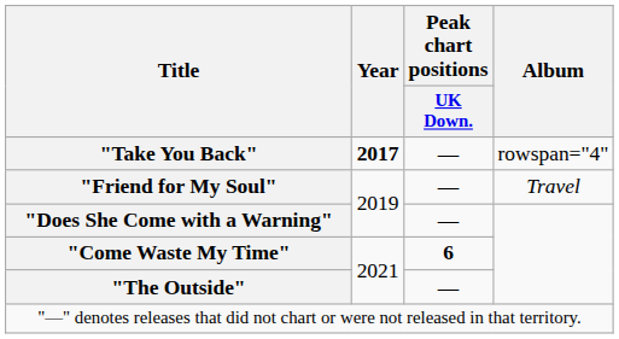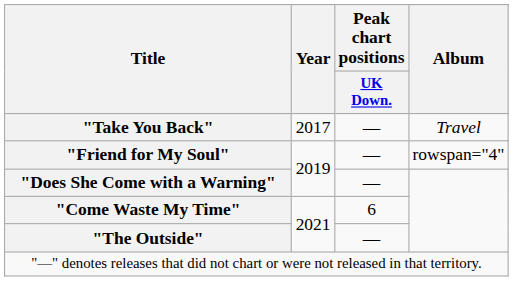"Take You Back" | Year: bold -> normal
"Take You Back" | Album: rowspan="4" -> Travel
"Friend for My Soul" | Album: Travel -> rowspan="4"
"Come Waste My Time" | Peak chart positions / UK Down.: bold -> normal
